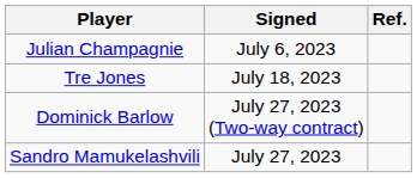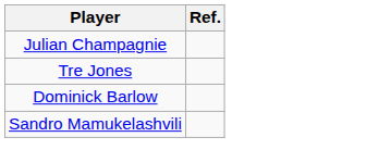- column: Signed | July 6, 2023 | July 18, 2023 | July 27, 2023 (Two-way contract) | July 27, 2023
